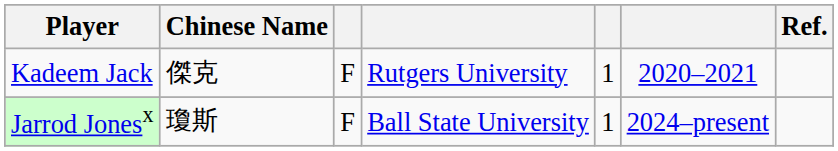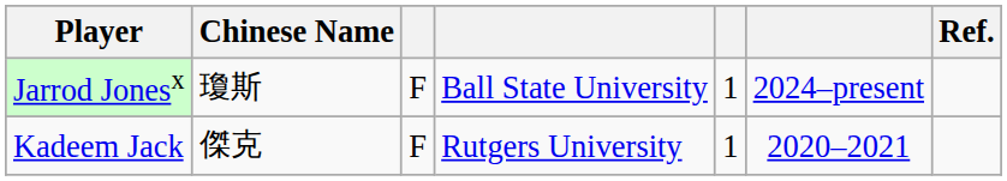rows swapped: Kadeem Jack <-> Jarrod Jonesx
